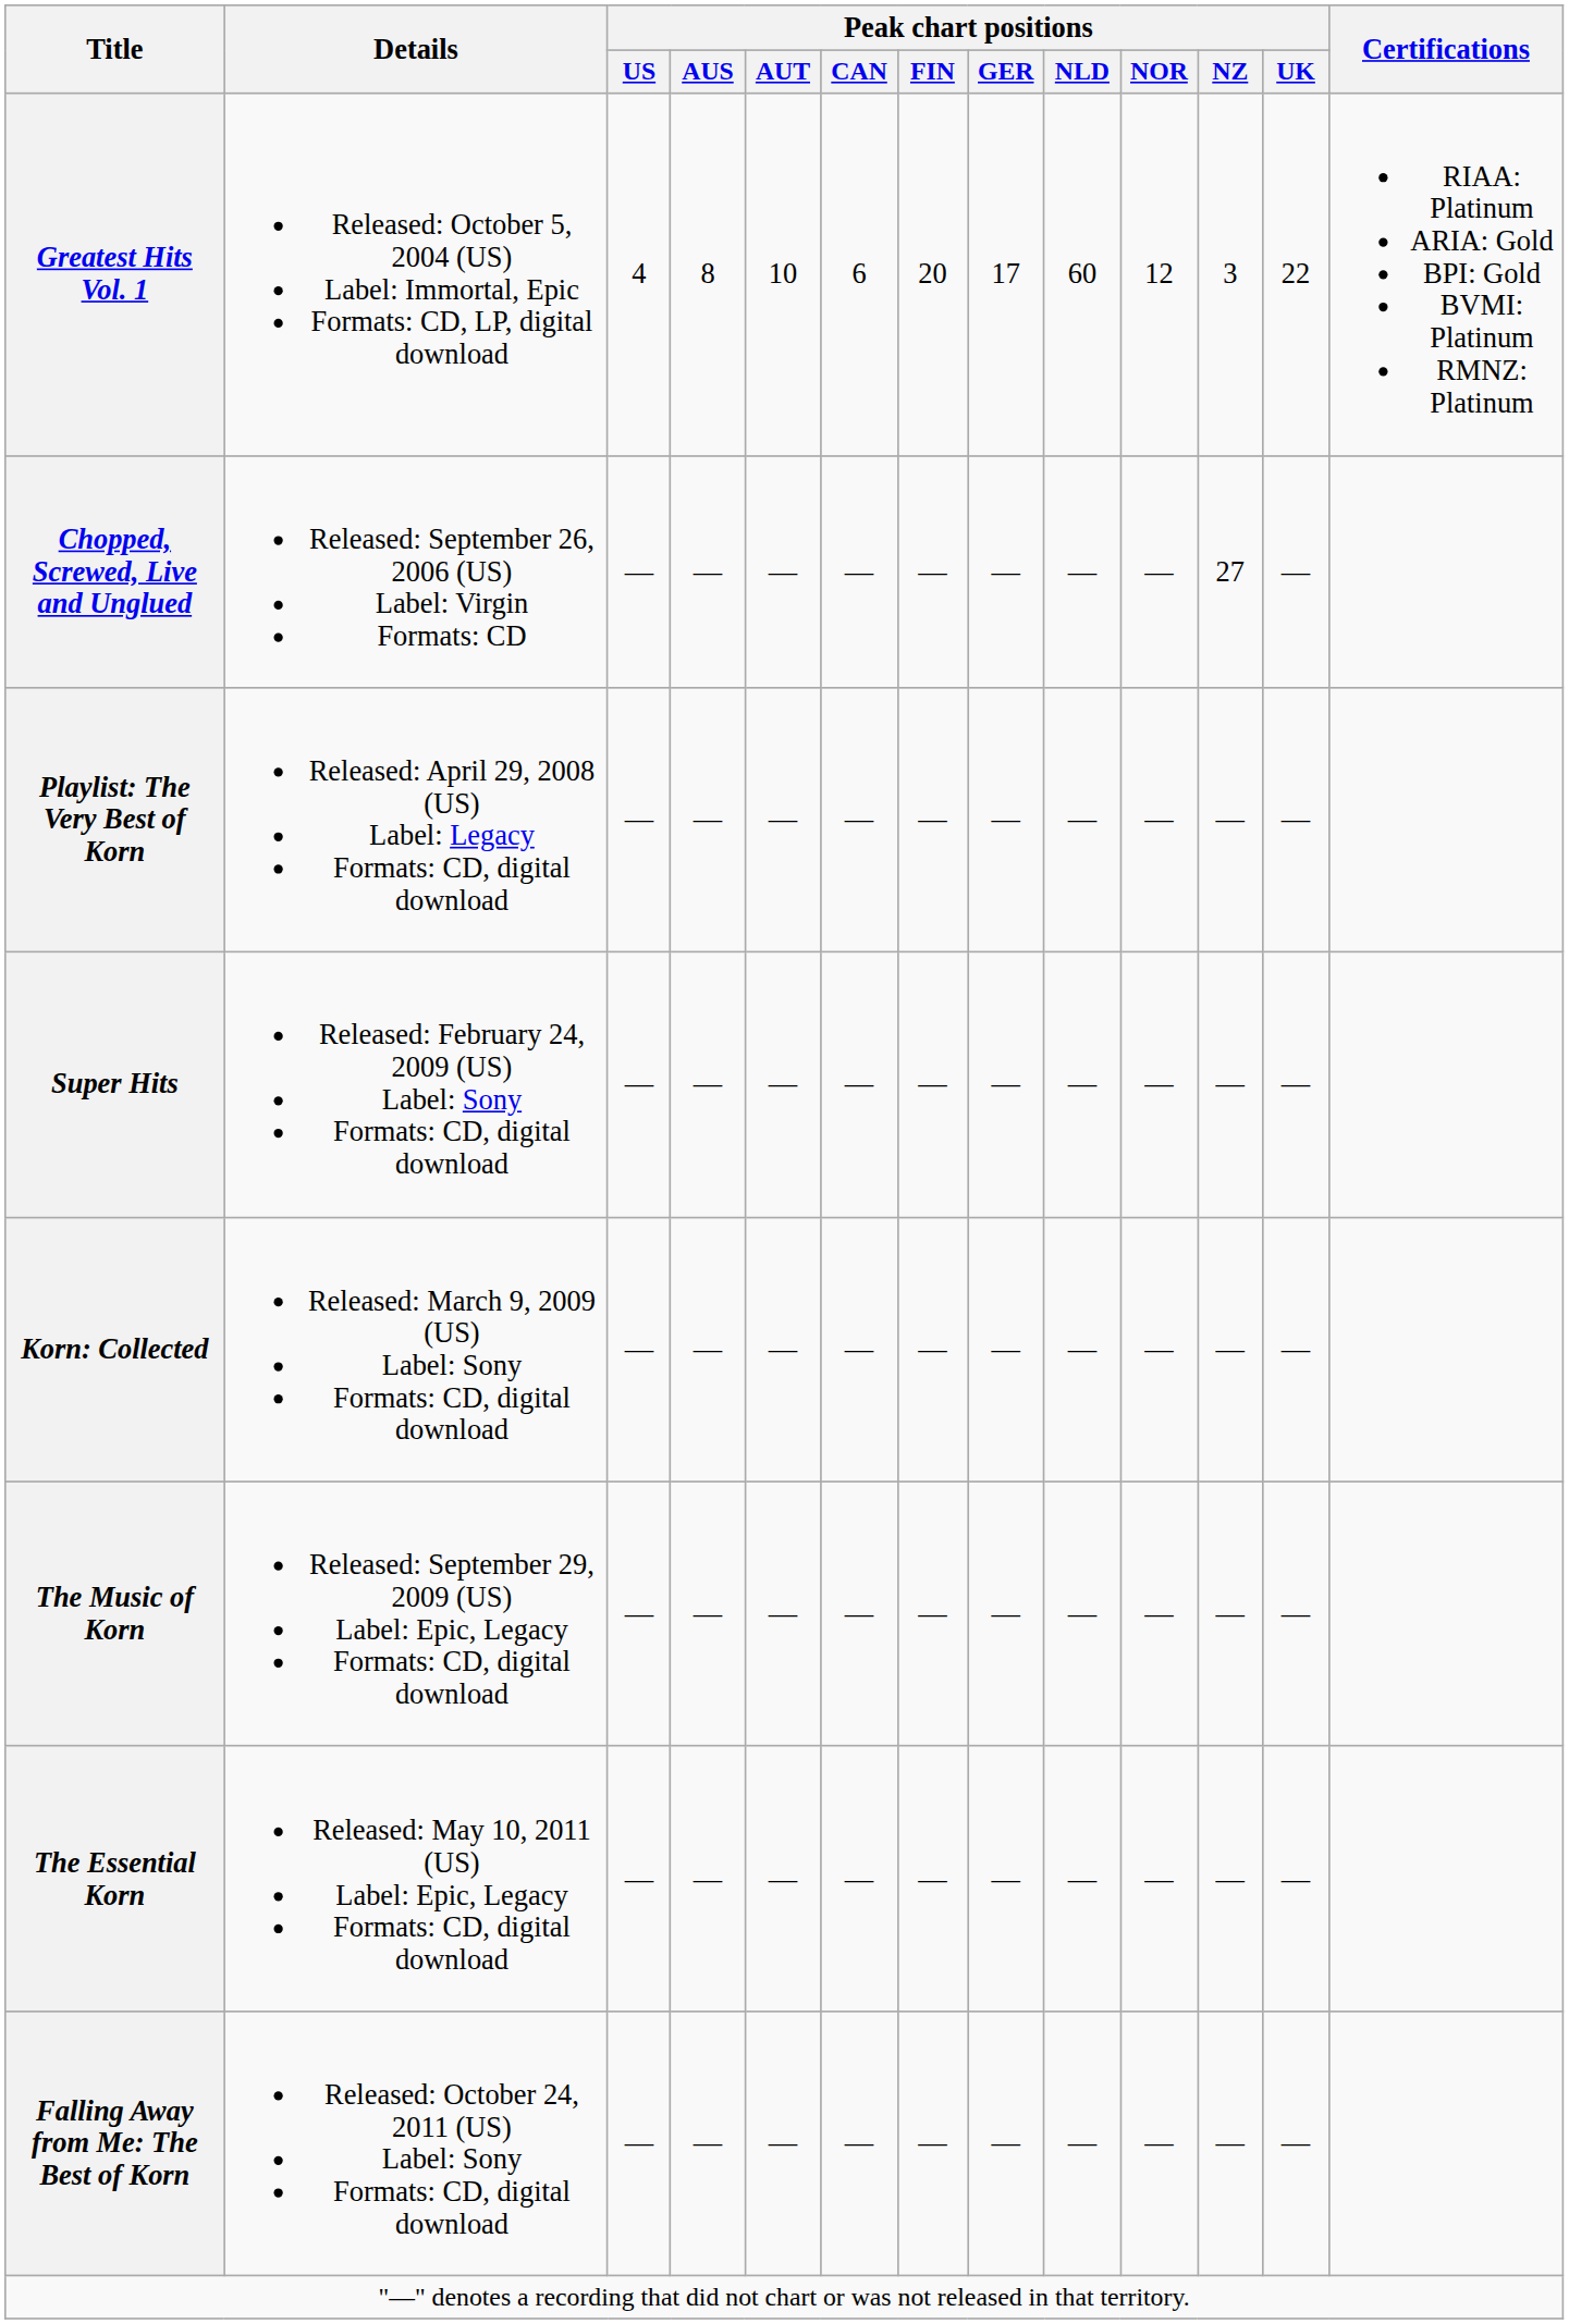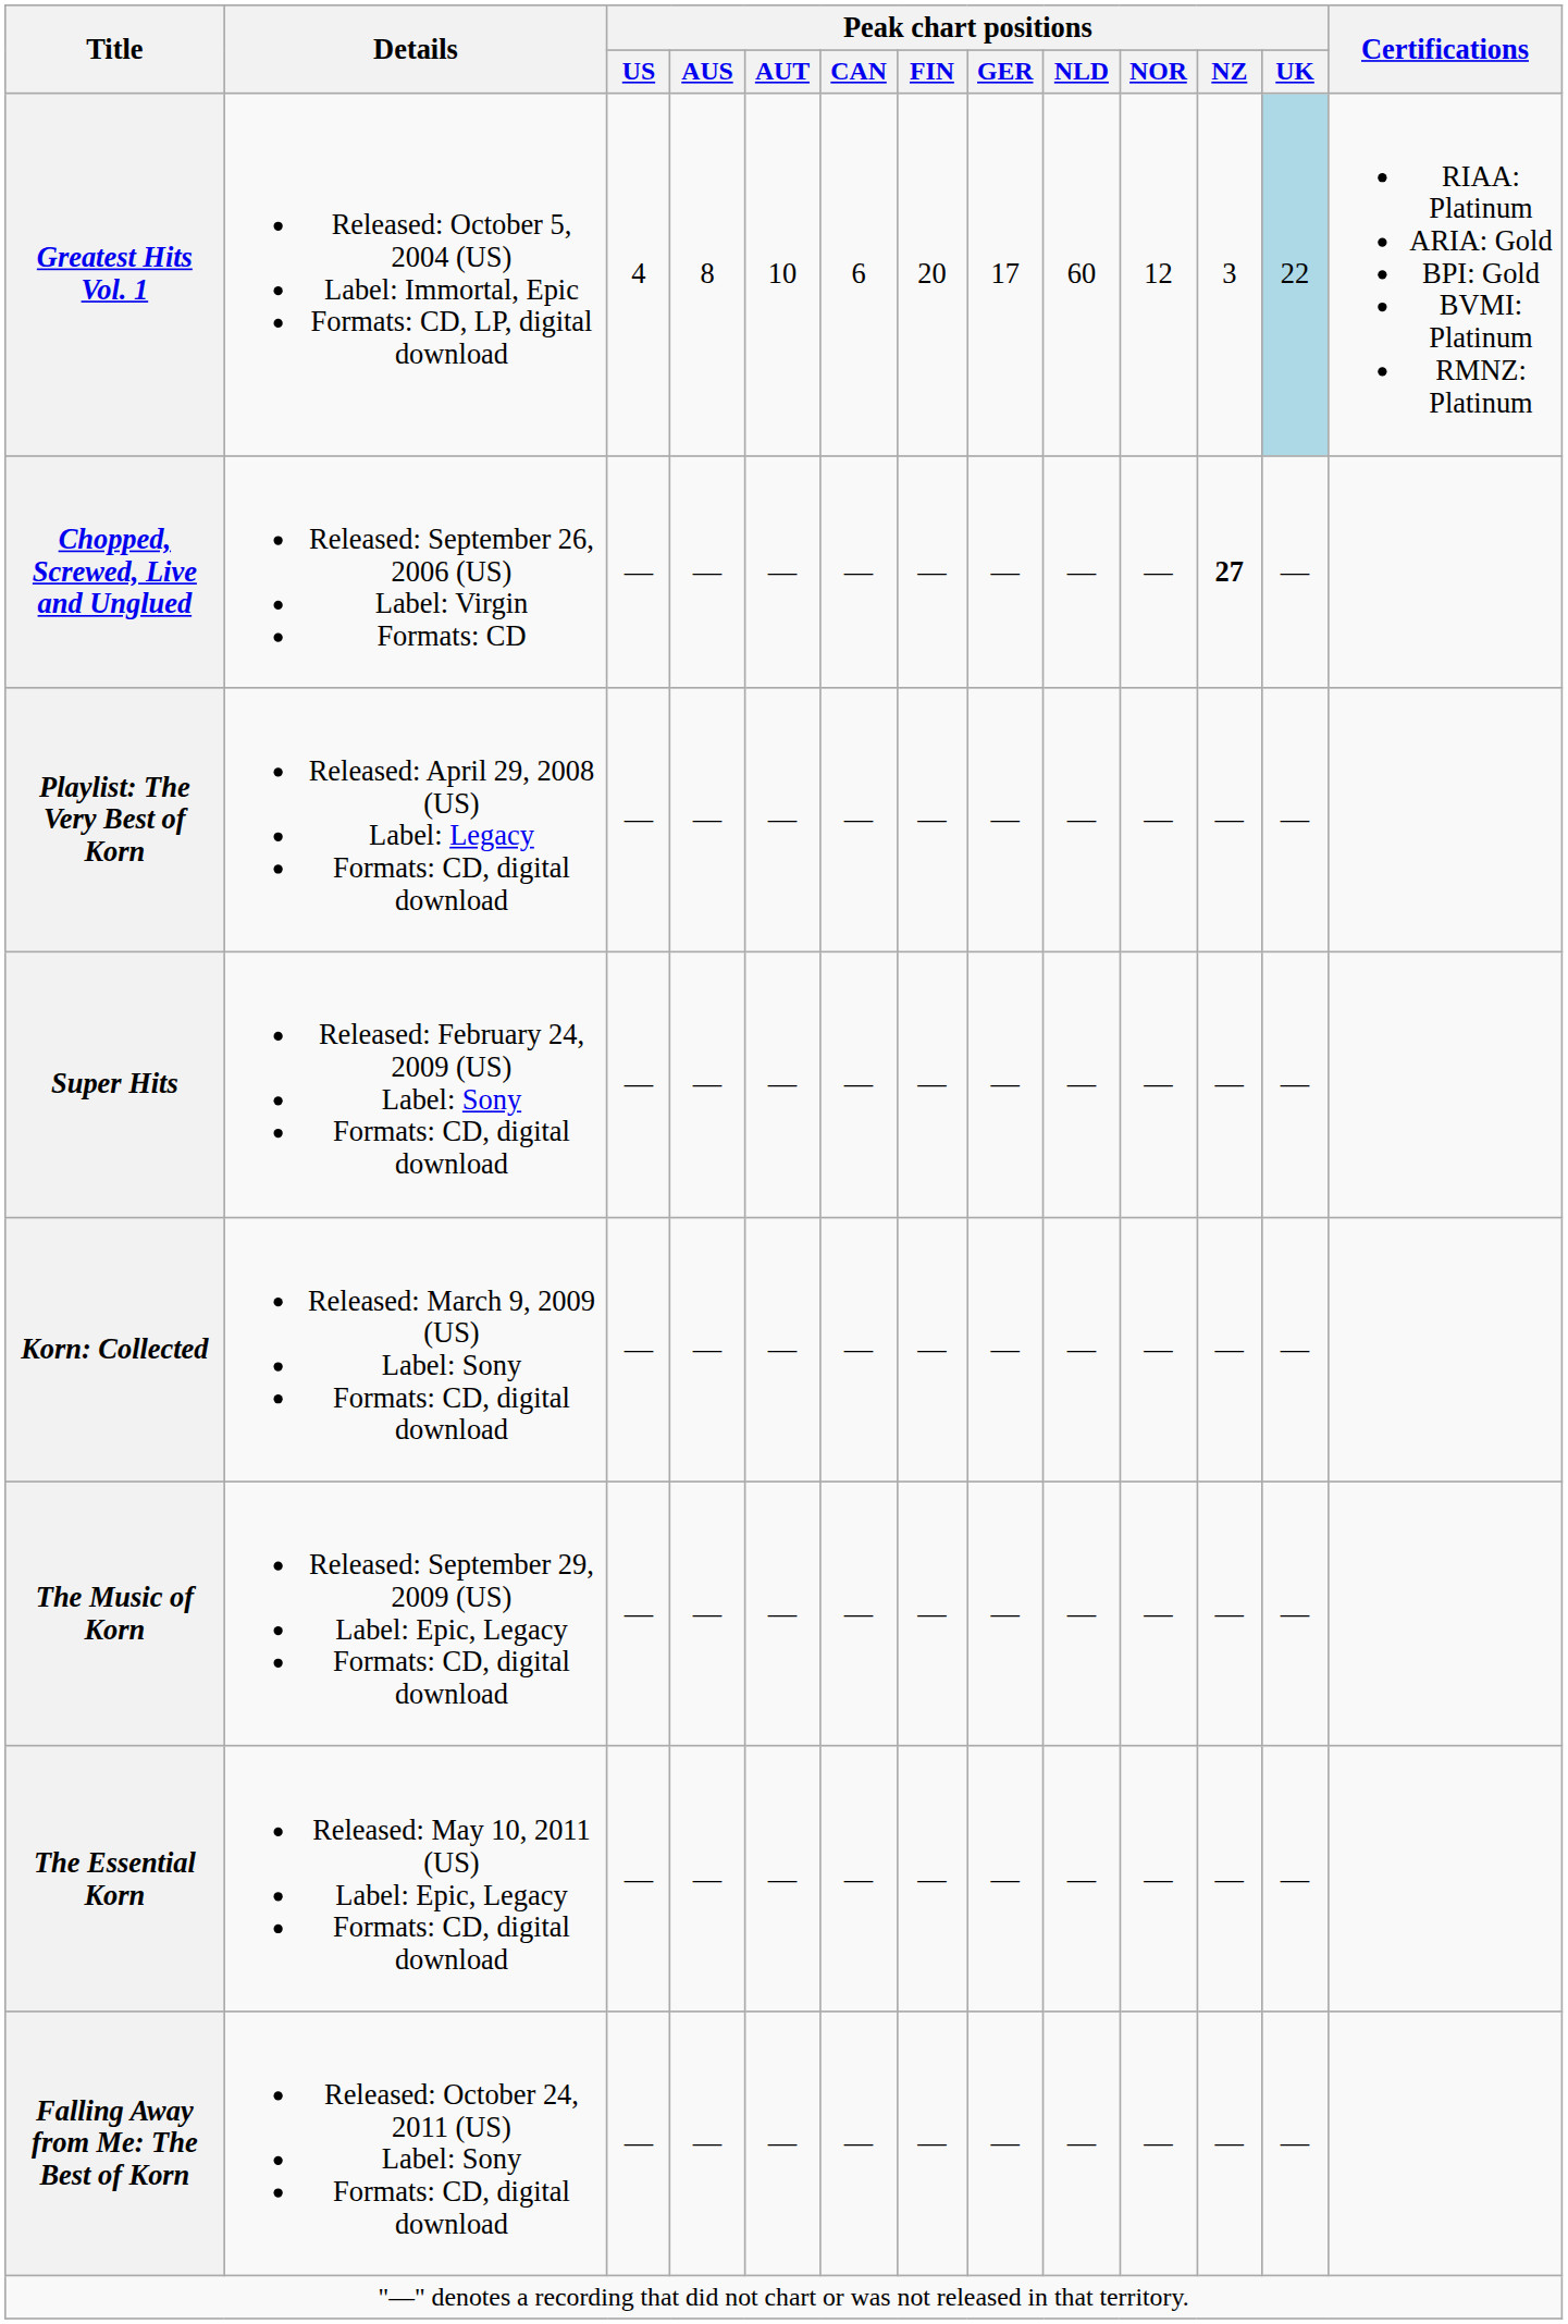Greatest Hits Vol. 1 | Peak chart positions / UK: no background -> lightblue background
Chopped, Screwed, Live and Unglued | Peak chart positions / NZ: normal -> bold
